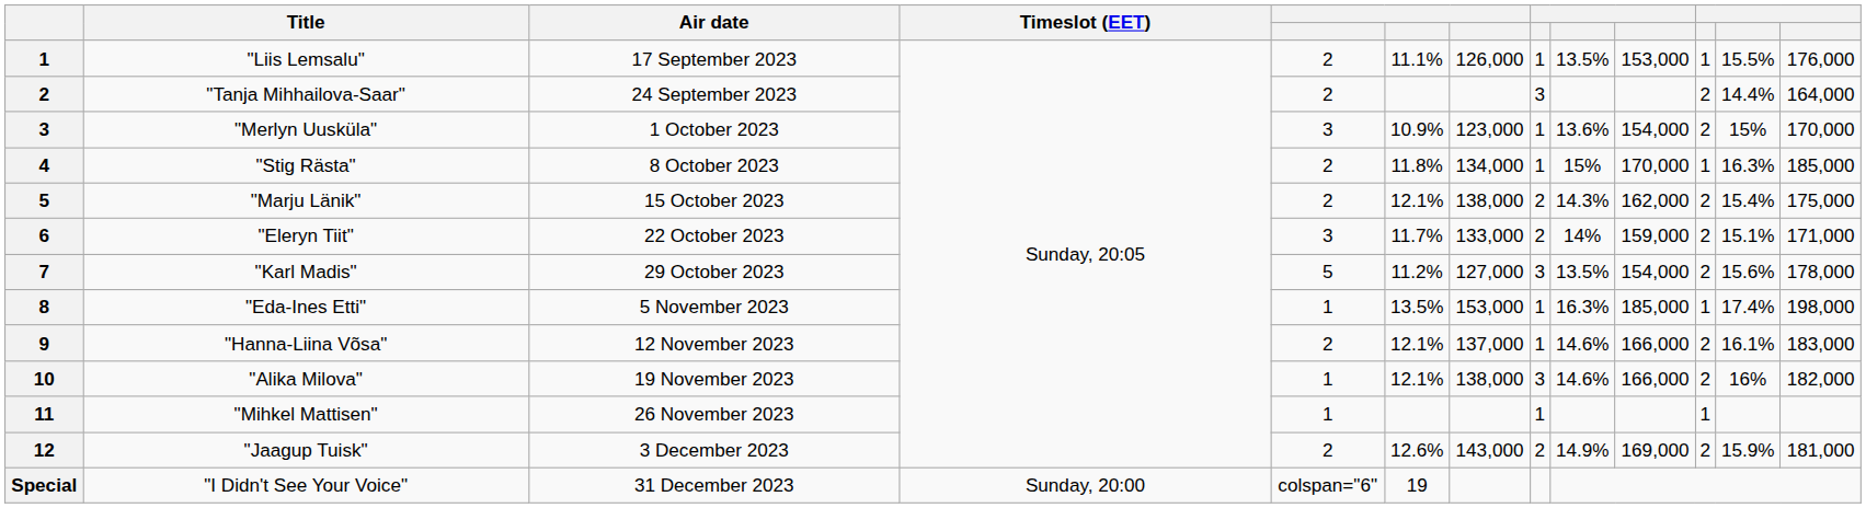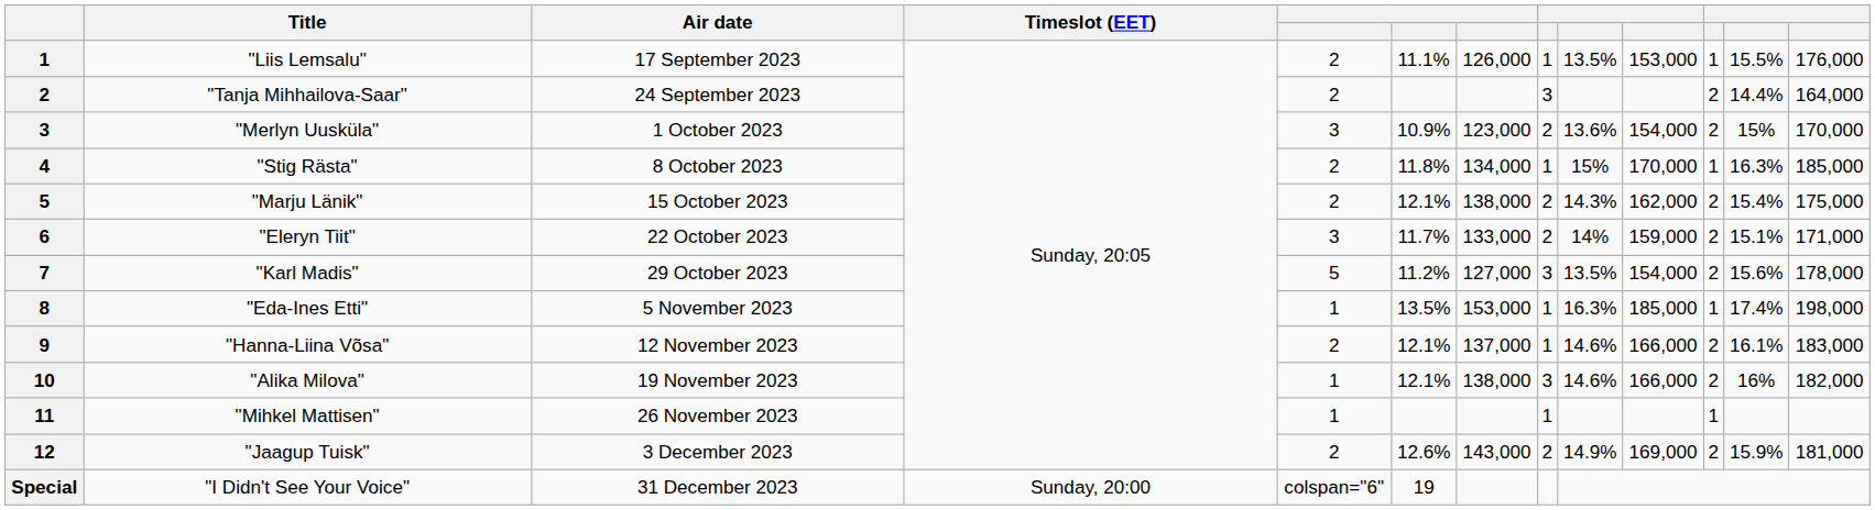"Merlyn Uusküla" | column 8: 1 -> 2
